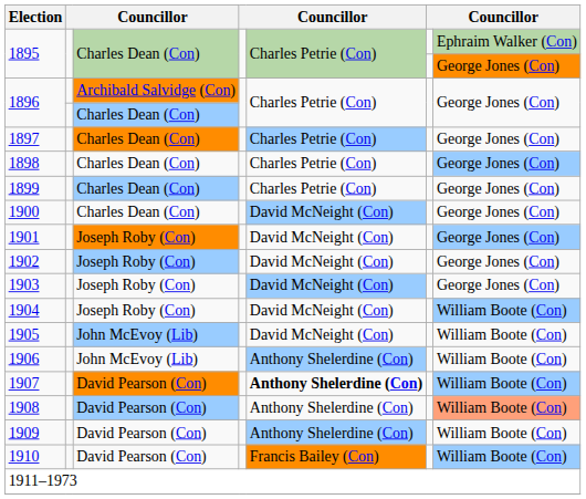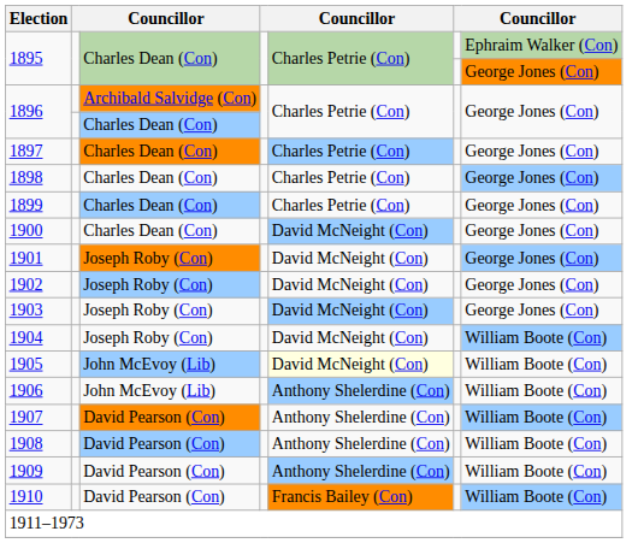1905 | column 5: no background -> lightyellow background
1907 | column 5: bold -> normal
1908 | column 7: lightsalmon background -> no background
